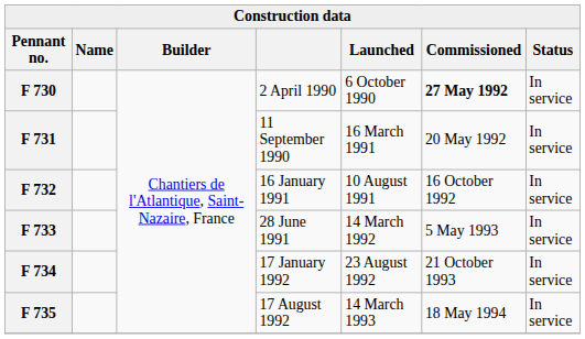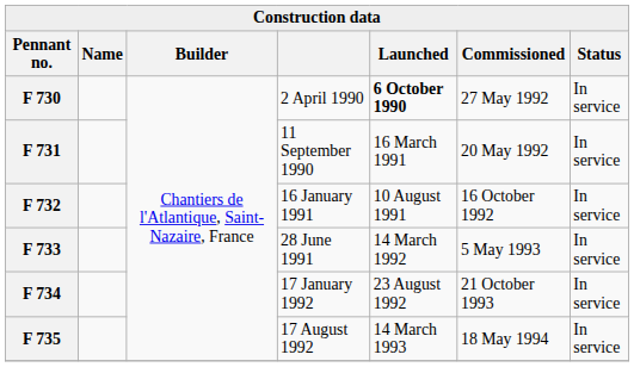F 730 | Launched: normal -> bold
F 730 | Commissioned: bold -> normal
